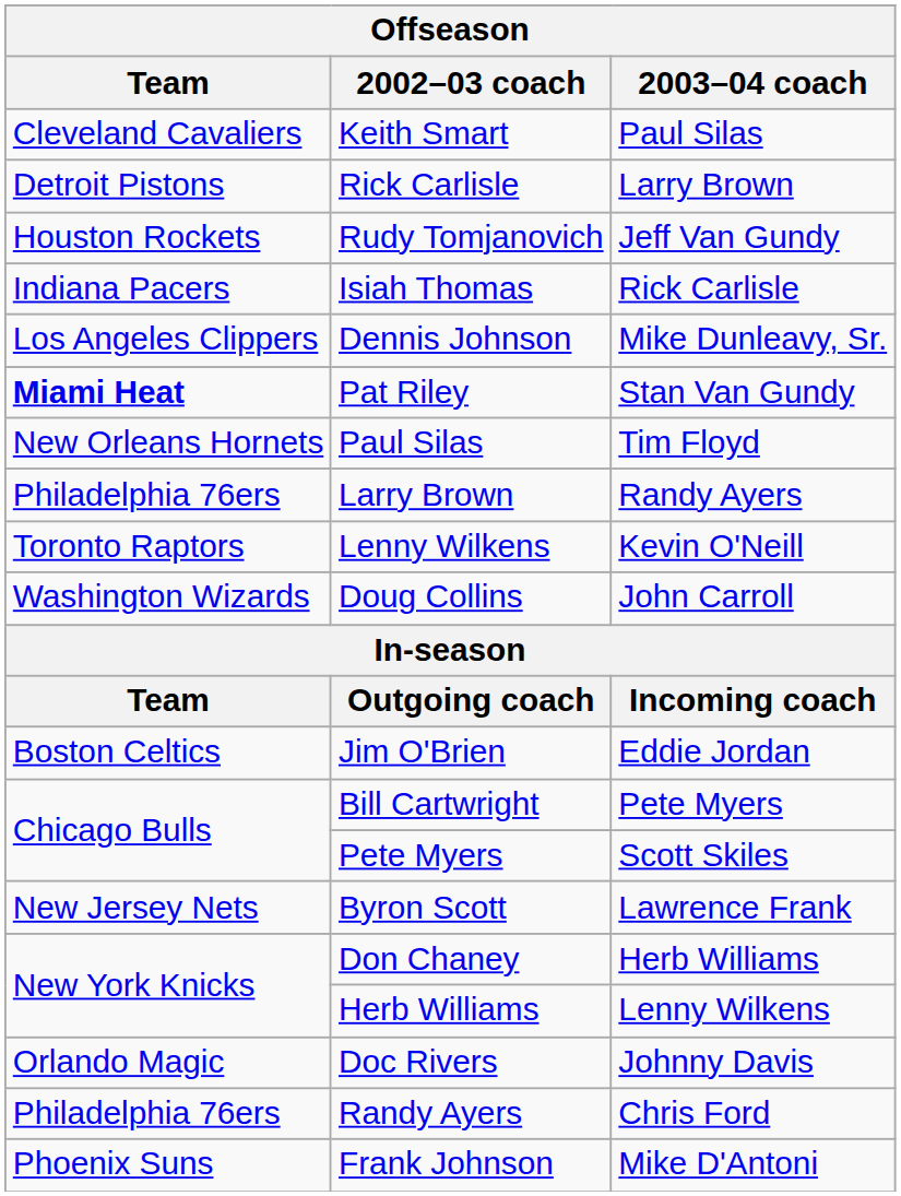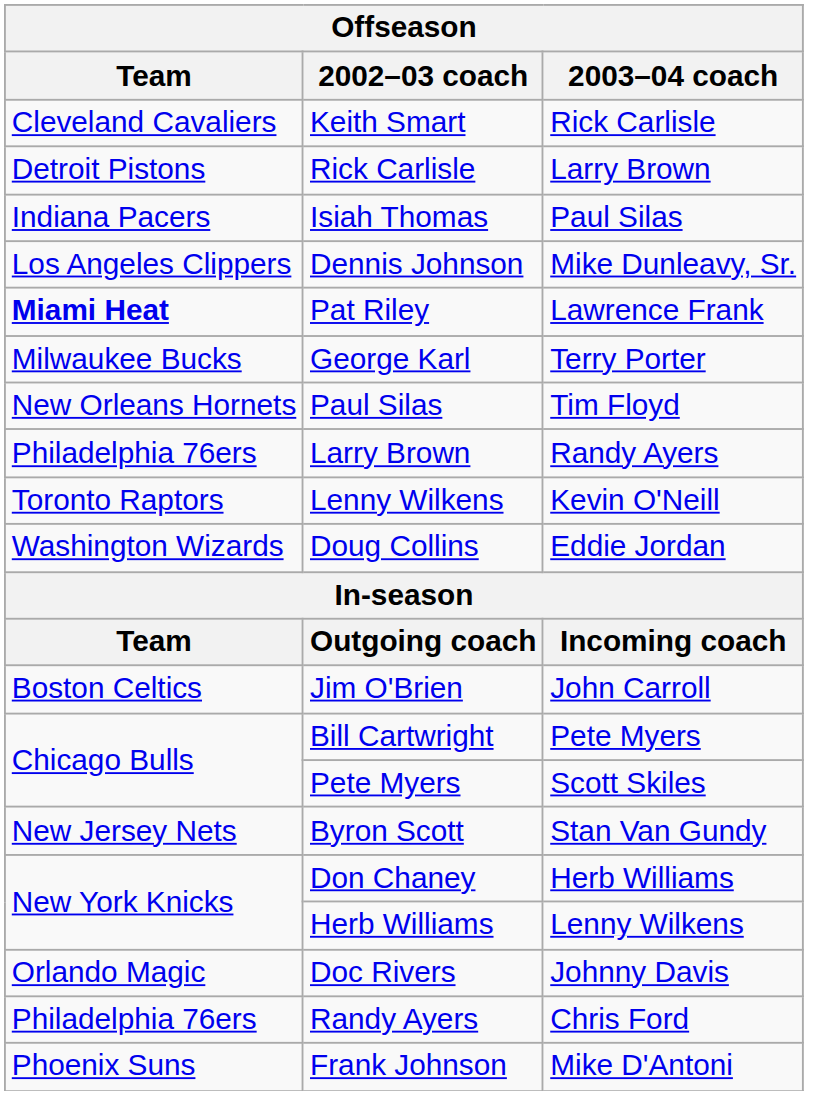Keith Smart | 2003–04 coach: Paul Silas -> Rick Carlisle
- row: Houston Rockets | Rudy Tomjanovich | Jeff Van Gundy
Isiah Thomas | 2003–04 coach: Rick Carlisle -> Paul Silas
Pat Riley | 2003–04 coach: Stan Van Gundy -> Lawrence Frank
+ row: Milwaukee Bucks | George Karl | Terry Porter
Doug Collins | 2003–04 coach: John Carroll -> Eddie Jordan
Jim O'Brien | 2003–04 coach: Eddie Jordan -> John Carroll
Byron Scott | 2003–04 coach: Lawrence Frank -> Stan Van Gundy
